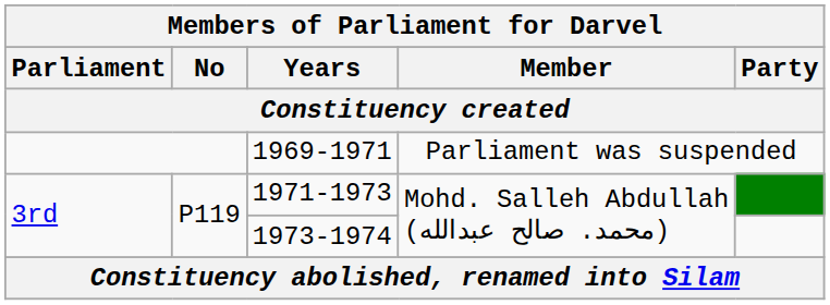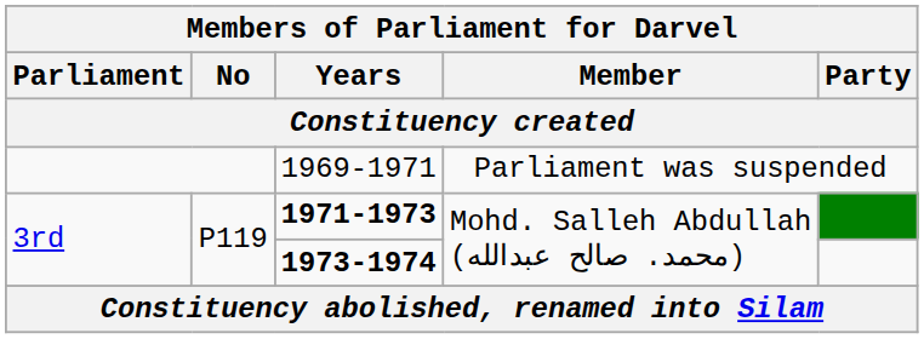1971-1973 | Years: normal -> bold
1973-1974 | Years: normal -> bold
